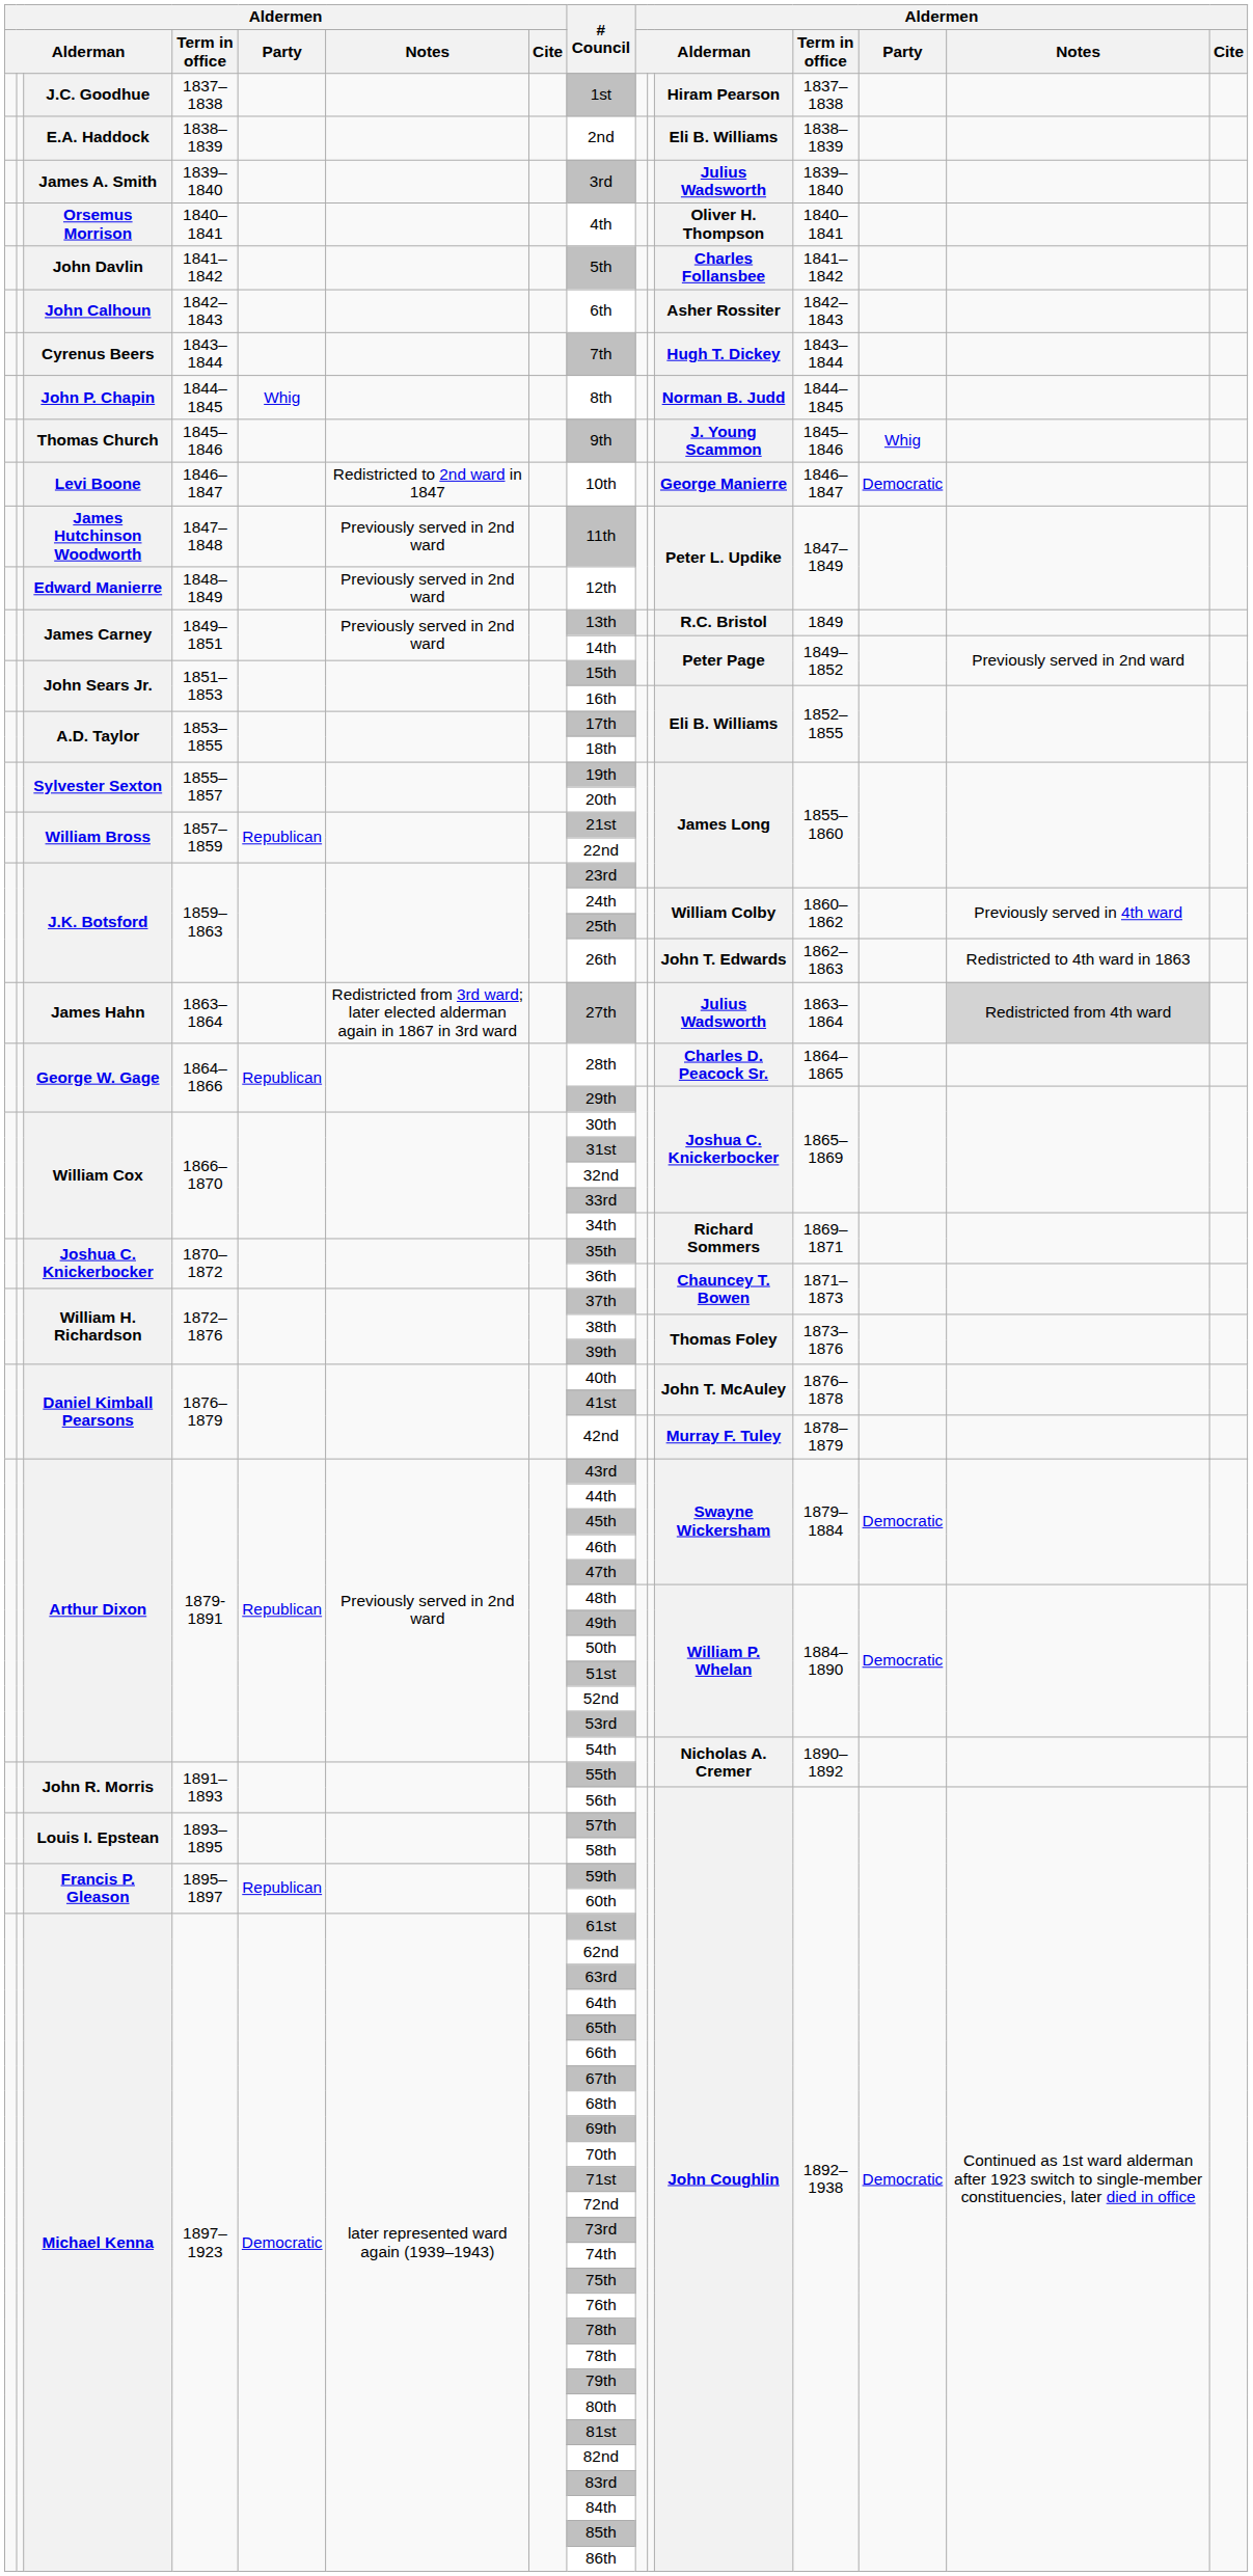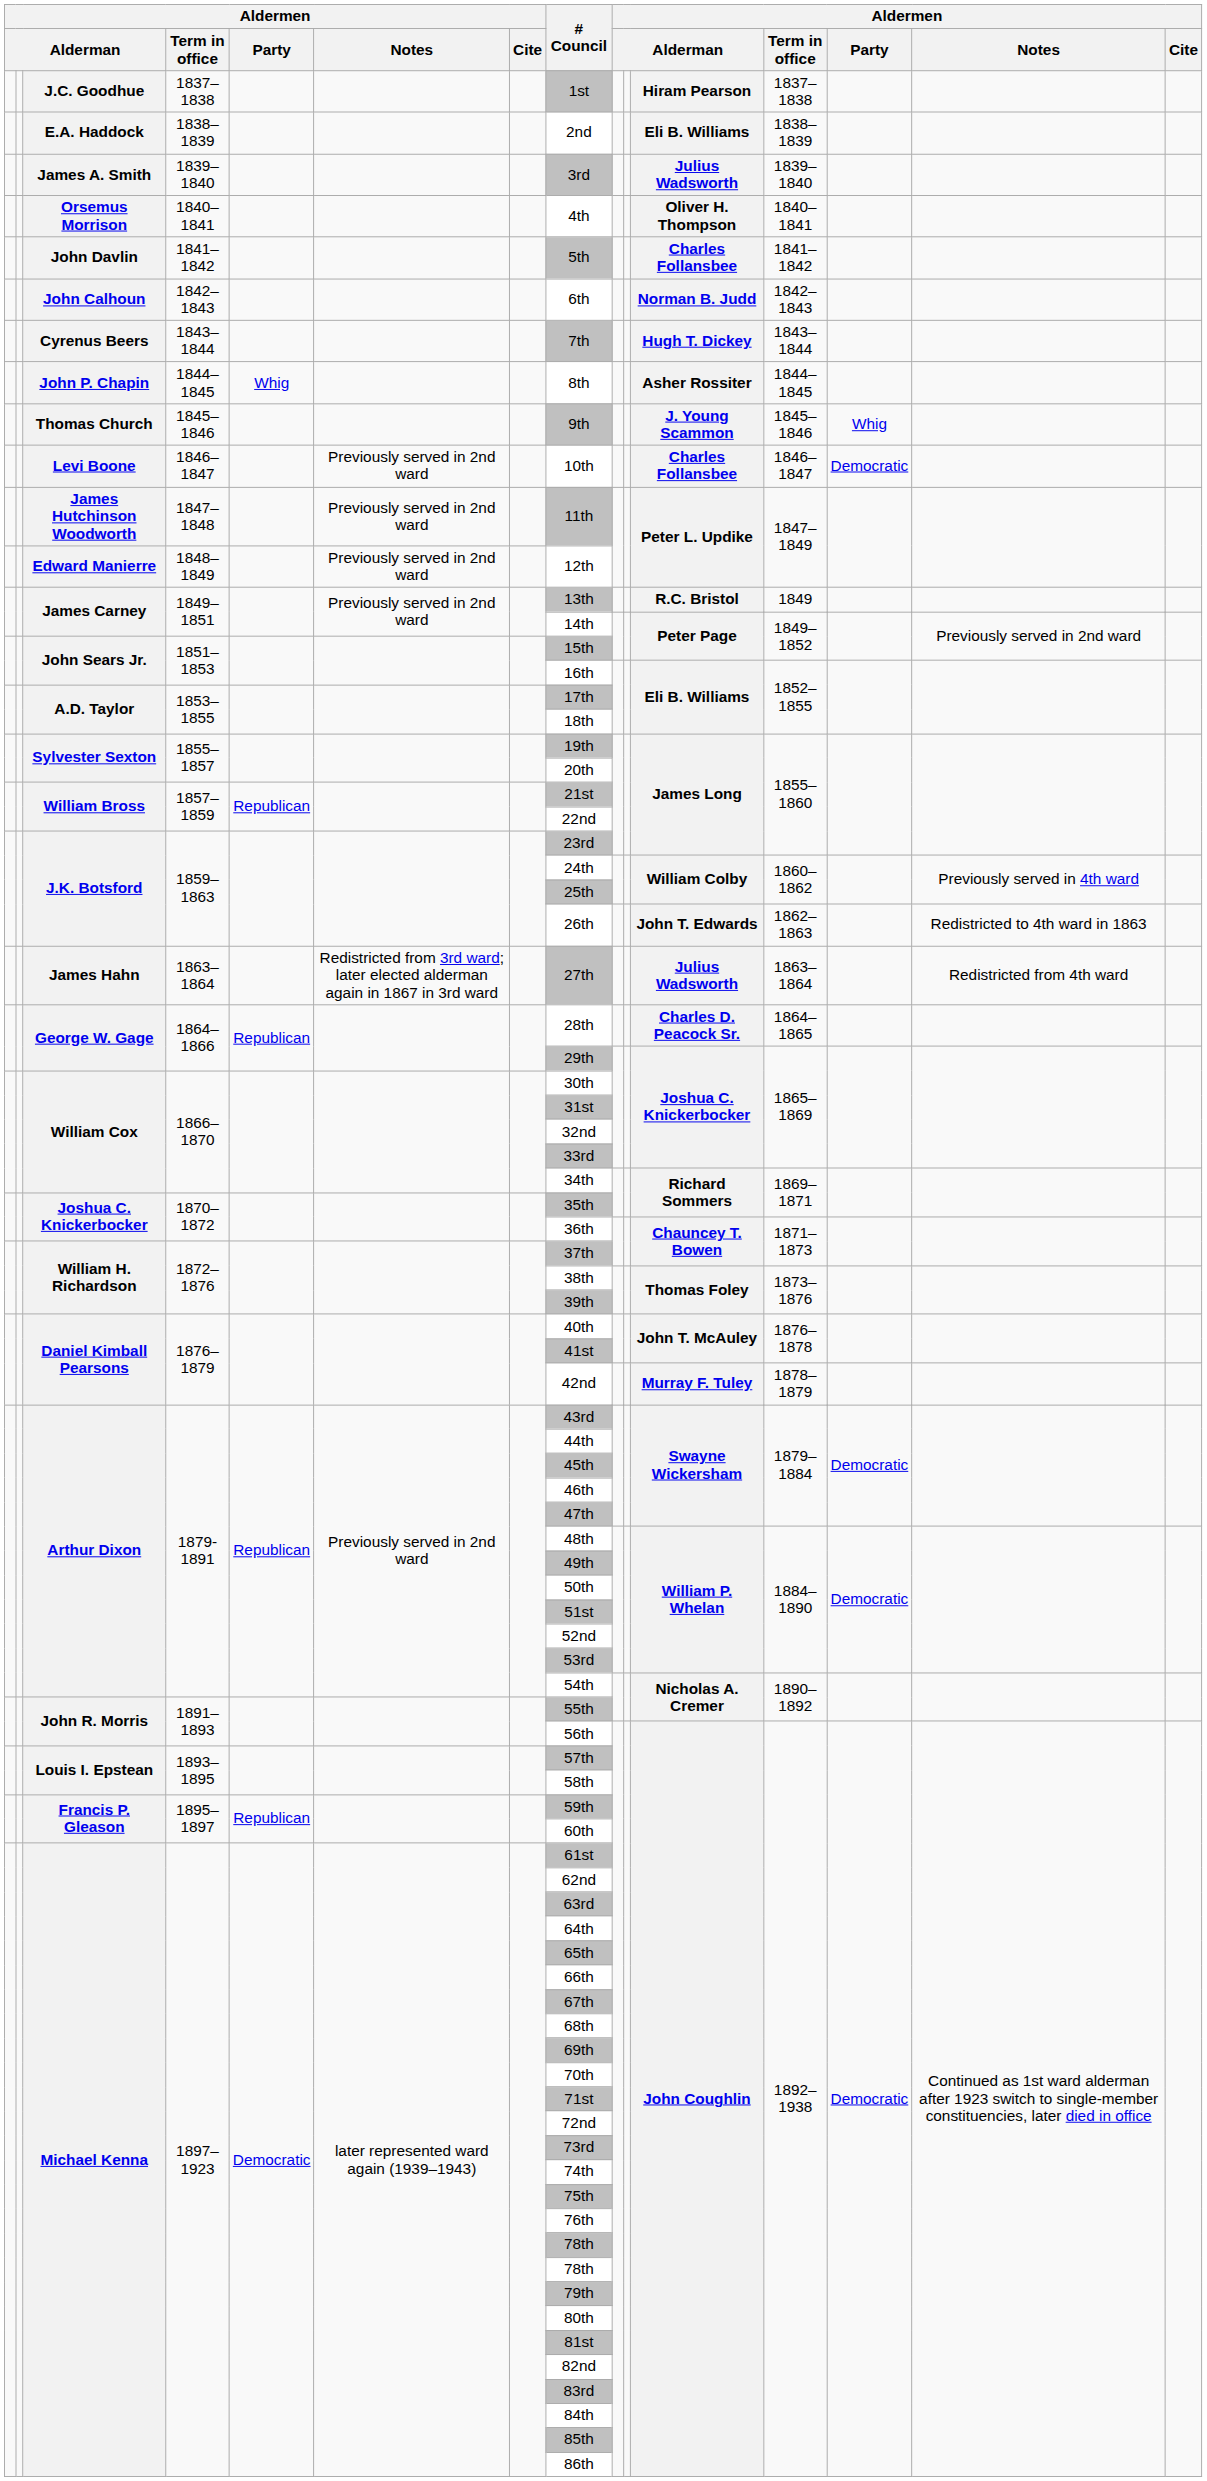John Calhoun | column 11: Asher Rossiter -> Norman B. Judd
John P. Chapin | column 11: Norman B. Judd -> Asher Rossiter
Levi Boone | column 6: Redistricted to 2nd ward in 1847 -> Previously served in 2nd ward
Levi Boone | column 11: George Manierre -> Charles Follansbee
James Hahn | column 14: lightgrey background -> no background
